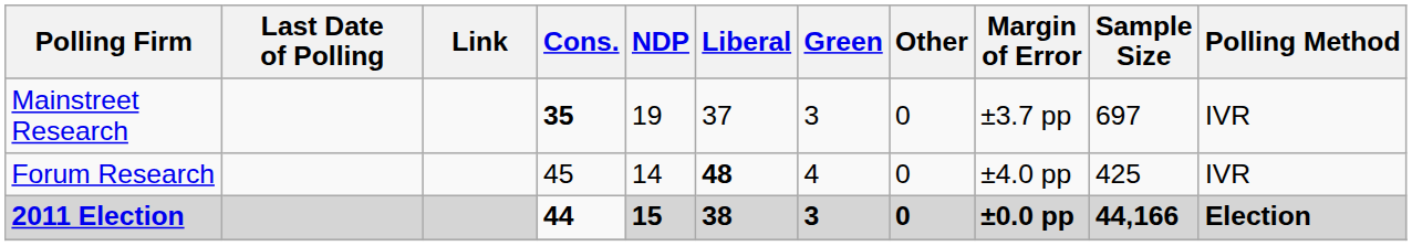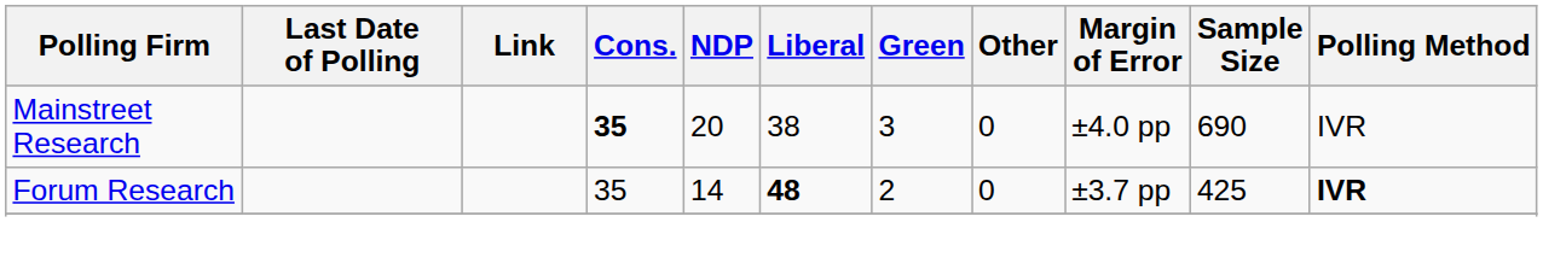Mainstreet Research | NDP: 19 -> 20
Mainstreet Research | Liberal: 37 -> 38
Mainstreet Research | Margin of Error: ±3.7 pp -> ±4.0 pp
Mainstreet Research | Sample Size: 697 -> 690
Forum Research | Cons.: 45 -> 35
Forum Research | Green: 4 -> 2
Forum Research | Margin of Error: ±4.0 pp -> ±3.7 pp
Forum Research | Polling Method: normal -> bold
- row: 2011 Election | 44 | 15 | 38 | 3 | 0 | ±0.0 pp | 44,166 | Election
